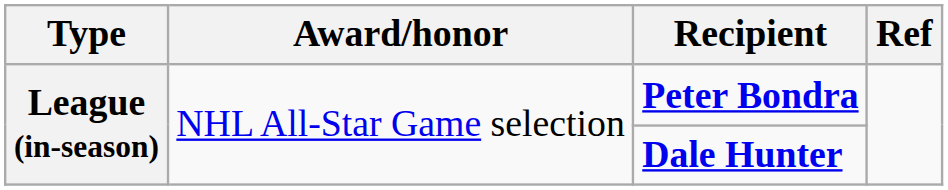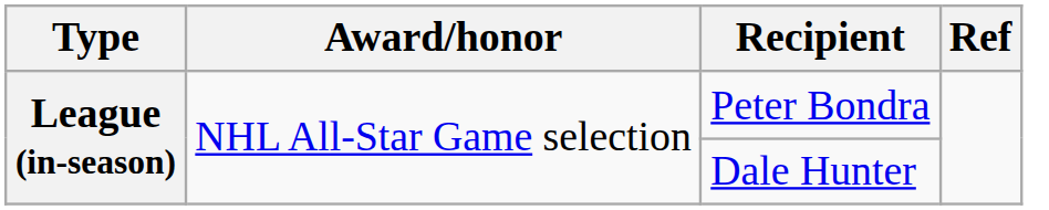row 2 | Recipient: bold -> normal
row 3 | Recipient: bold -> normal
